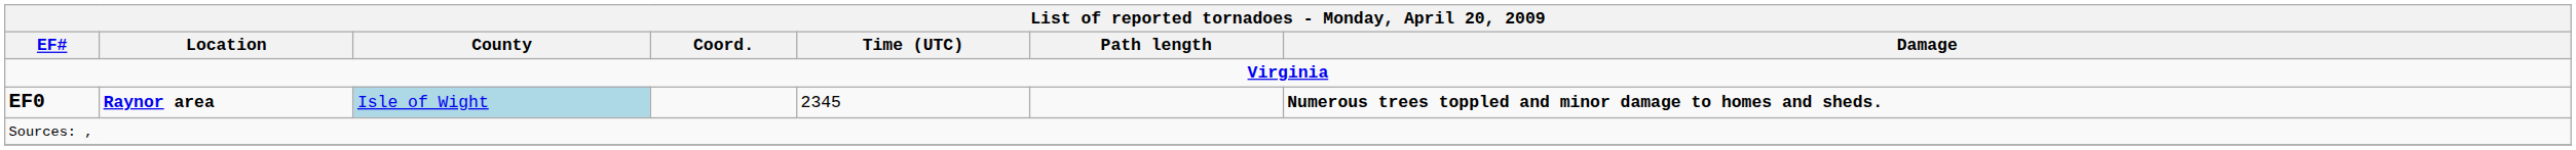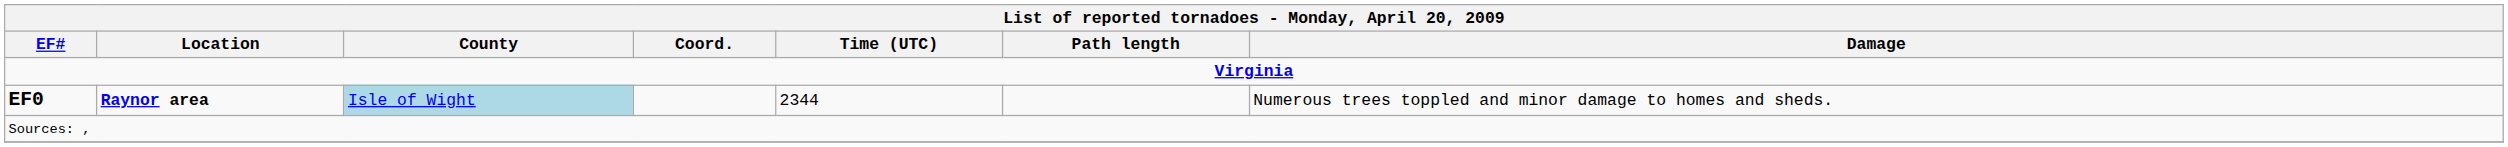EF0 | Time (UTC): 2345 -> 2344
EF0 | Damage: bold -> normal
